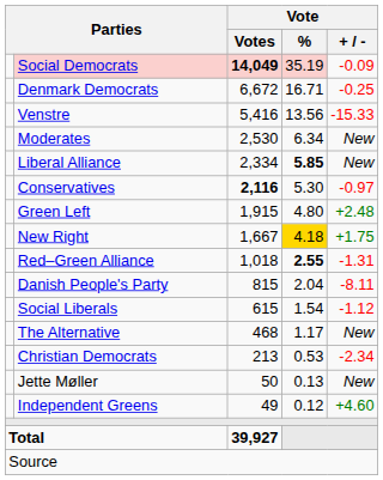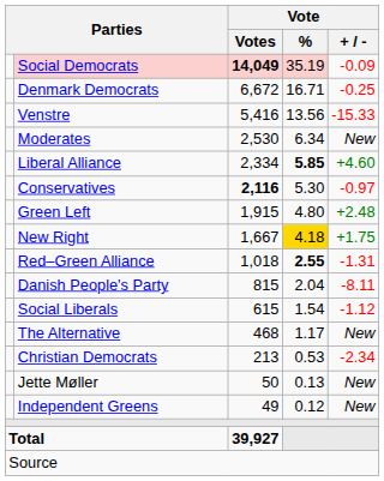Liberal Alliance | Vote / + / -: New -> +4.60
Independent Greens | Vote / + / -: +4.60 -> New
